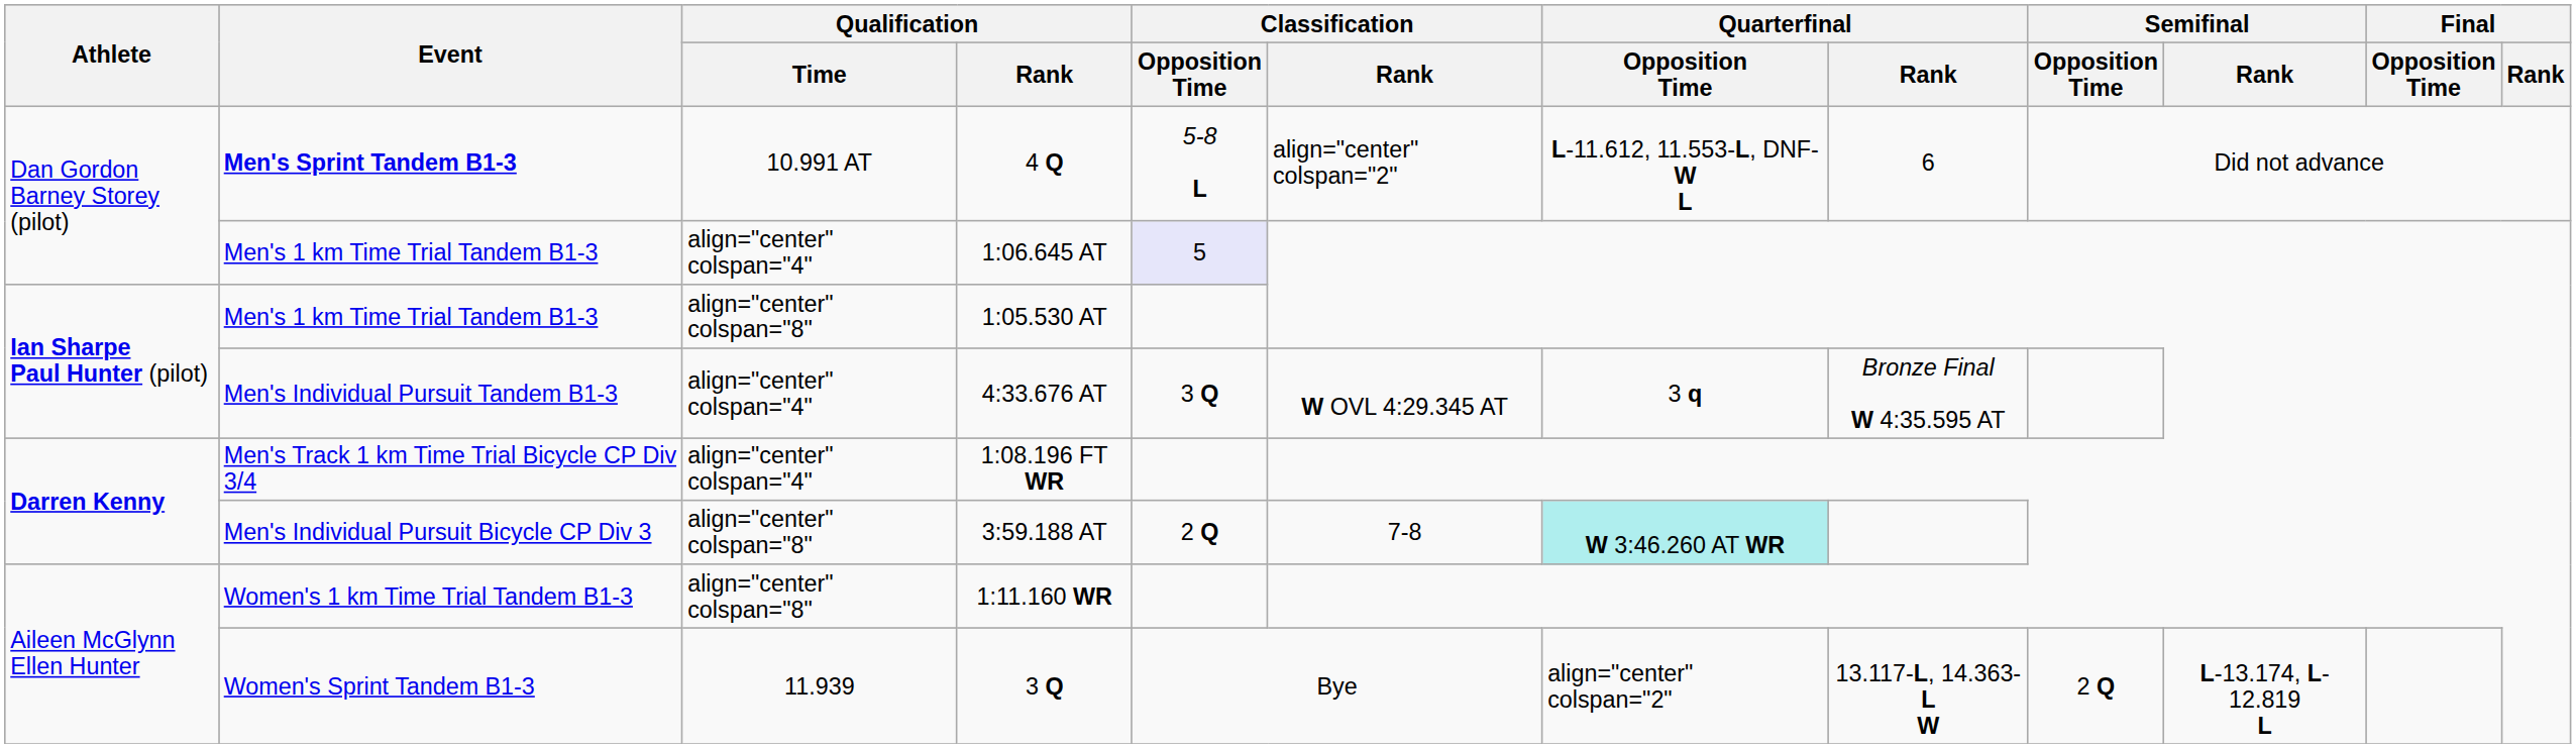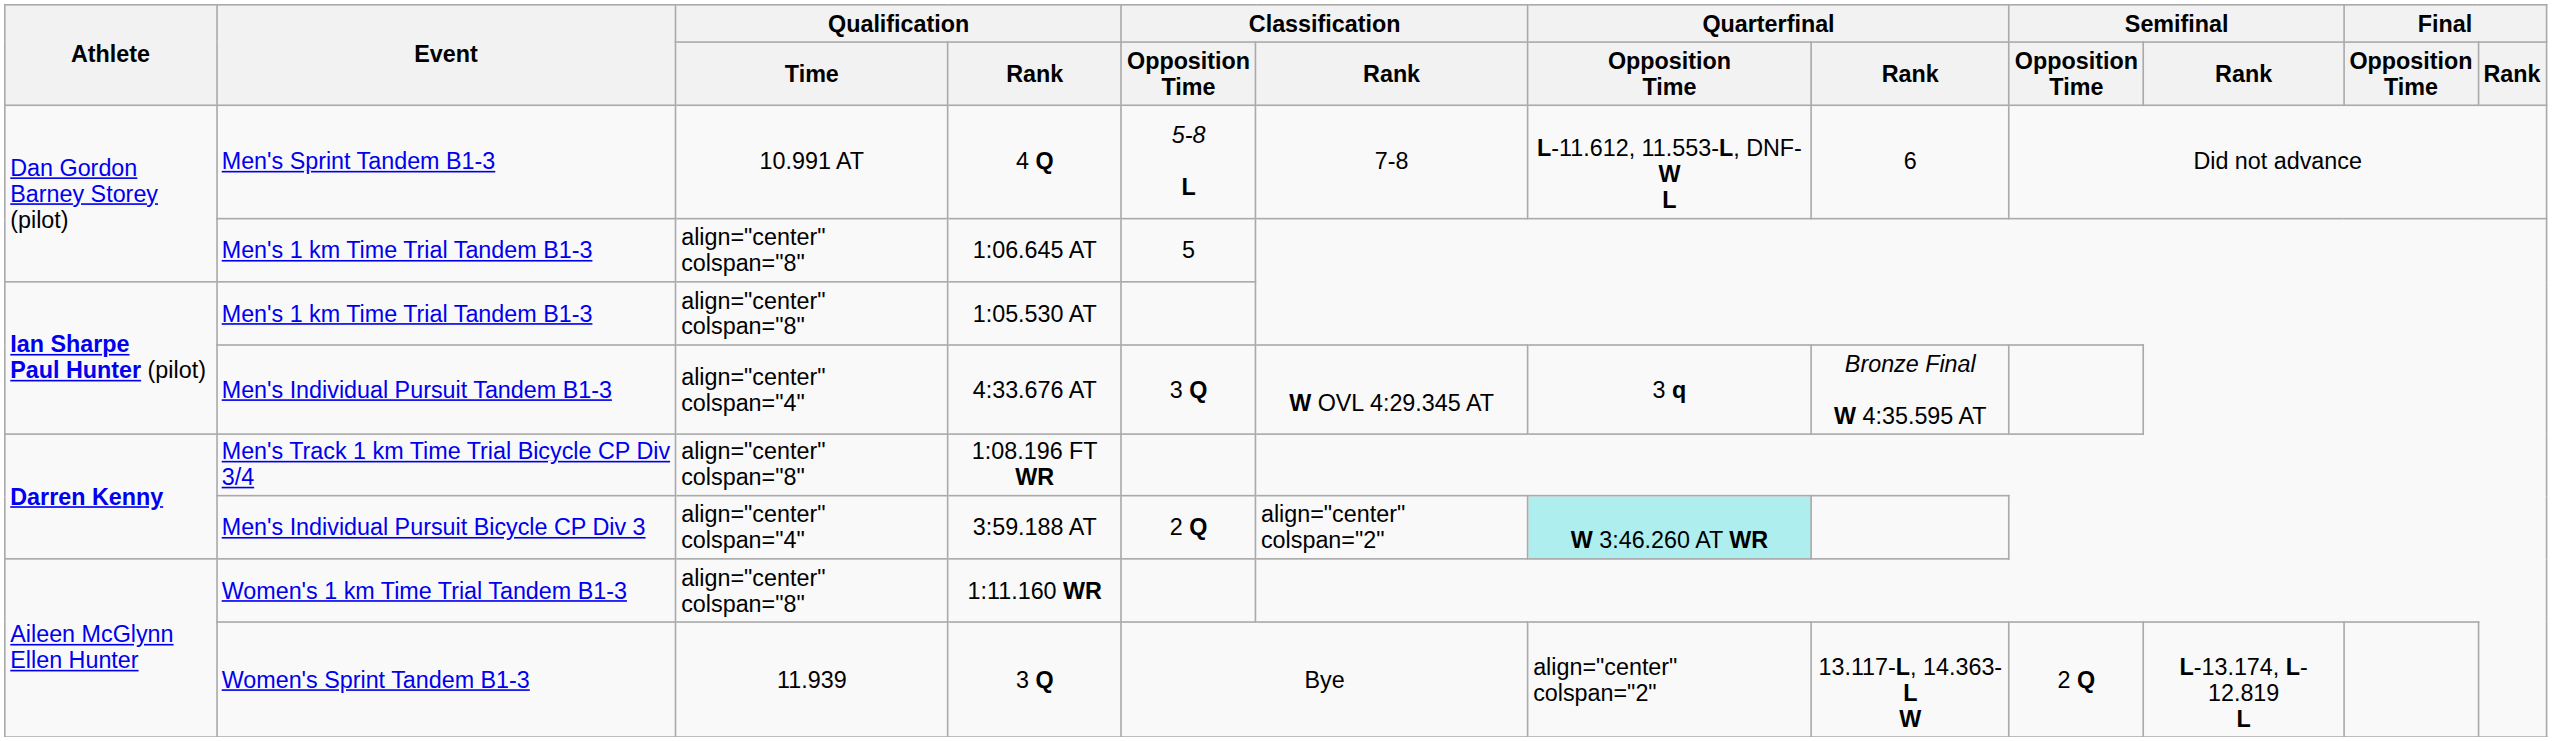4 Q | Event: bold -> normal
4 Q | Classification / Rank: align="center" colspan="2" -> 7-8
1:06.645 AT | Qualification / Time: align="center" colspan="4" -> align="center" colspan="8"
1:06.645 AT | Classification / Opposition Time: lavender background -> no background
1:08.196 FT WR | Qualification / Time: align="center" colspan="4" -> align="center" colspan="8"
3:59.188 AT | Qualification / Time: align="center" colspan="8" -> align="center" colspan="4"
3:59.188 AT | Classification / Rank: 7-8 -> align="center" colspan="2"
